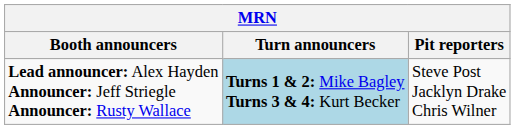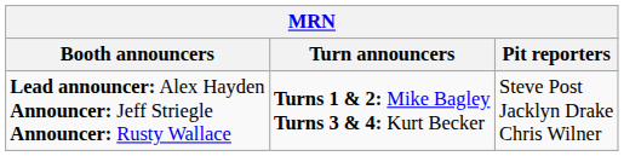row 3 | Turn announcers: lightblue background -> no background
